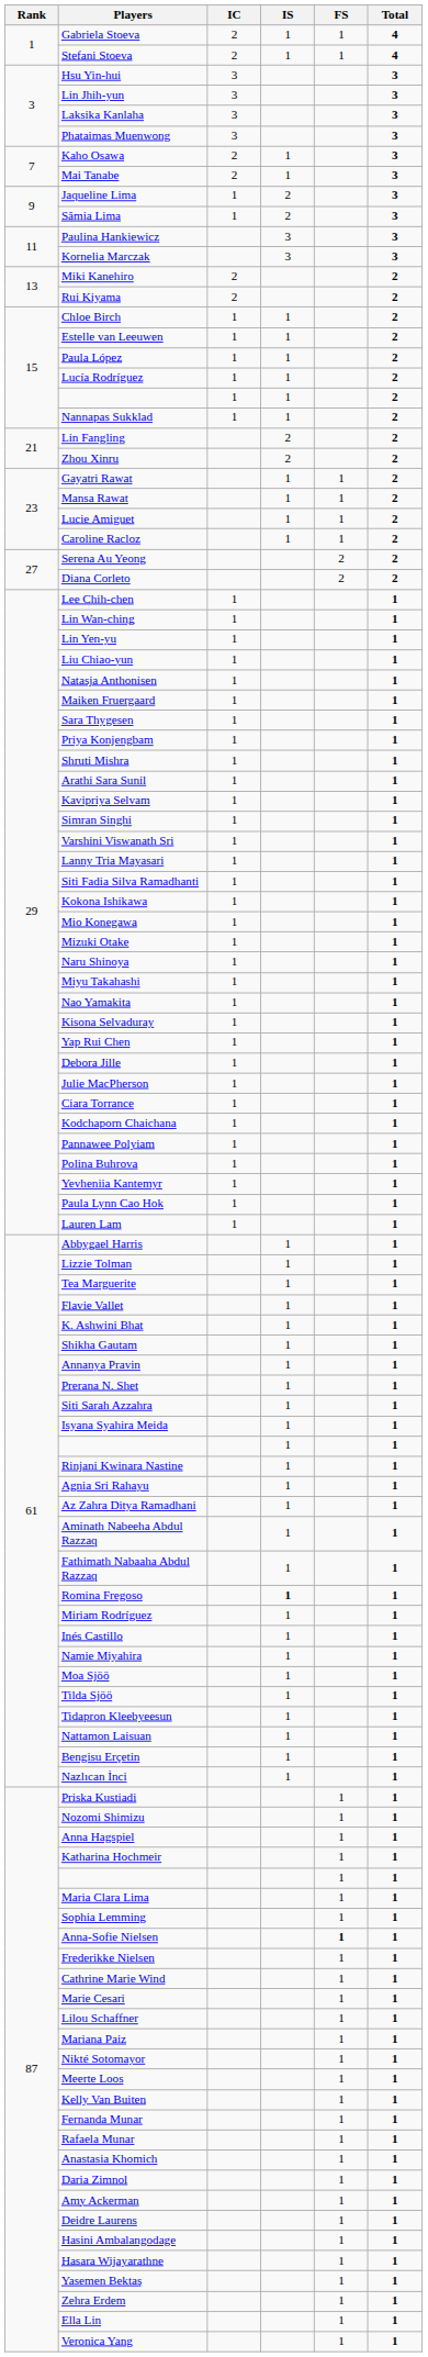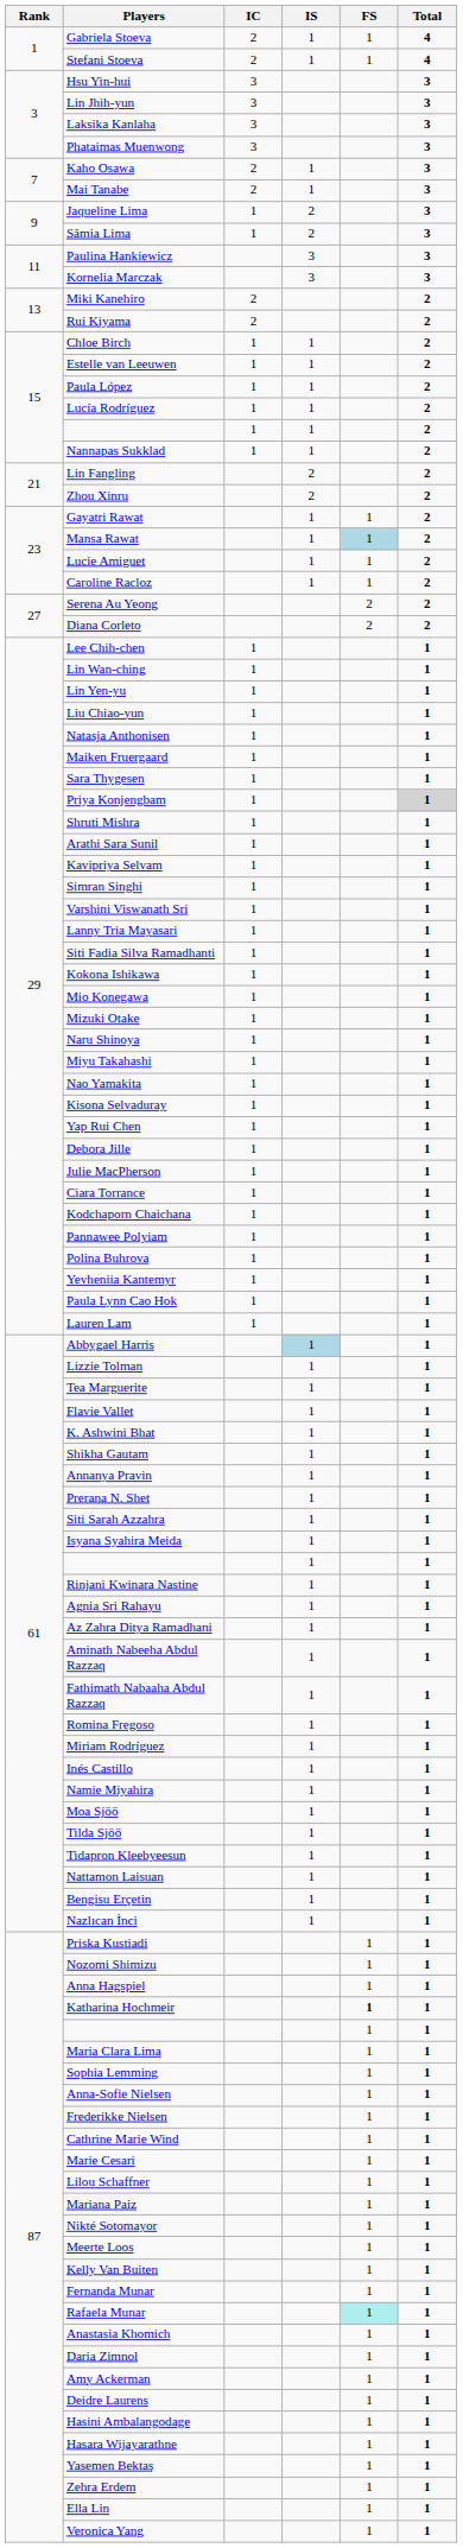Mansa Rawat | FS: no background -> lightblue background
Priya Konjengbam | Total: no background -> lightgrey background
Abbygael Harris | IS: no background -> lightblue background
Romina Fregoso | IS: bold -> normal
Katharina Hochmeir | FS: normal -> bold
Anna-Sofie Nielsen | FS: bold -> normal
Rafaela Munar | FS: no background -> paleturquoise background
